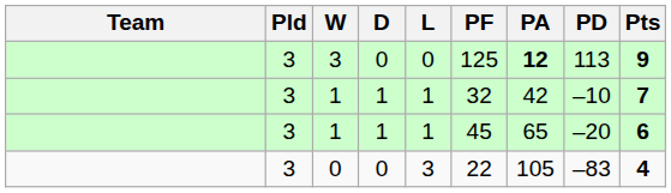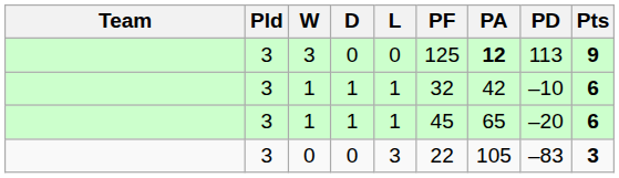row 3 | Pts: 7 -> 6
row 5 | Pts: 4 -> 3
